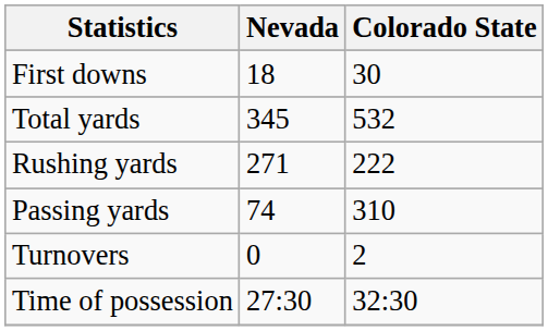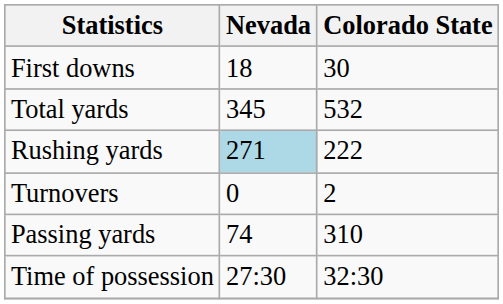Rushing yards | Nevada: no background -> lightblue background
rows swapped: Passing yards <-> Turnovers
